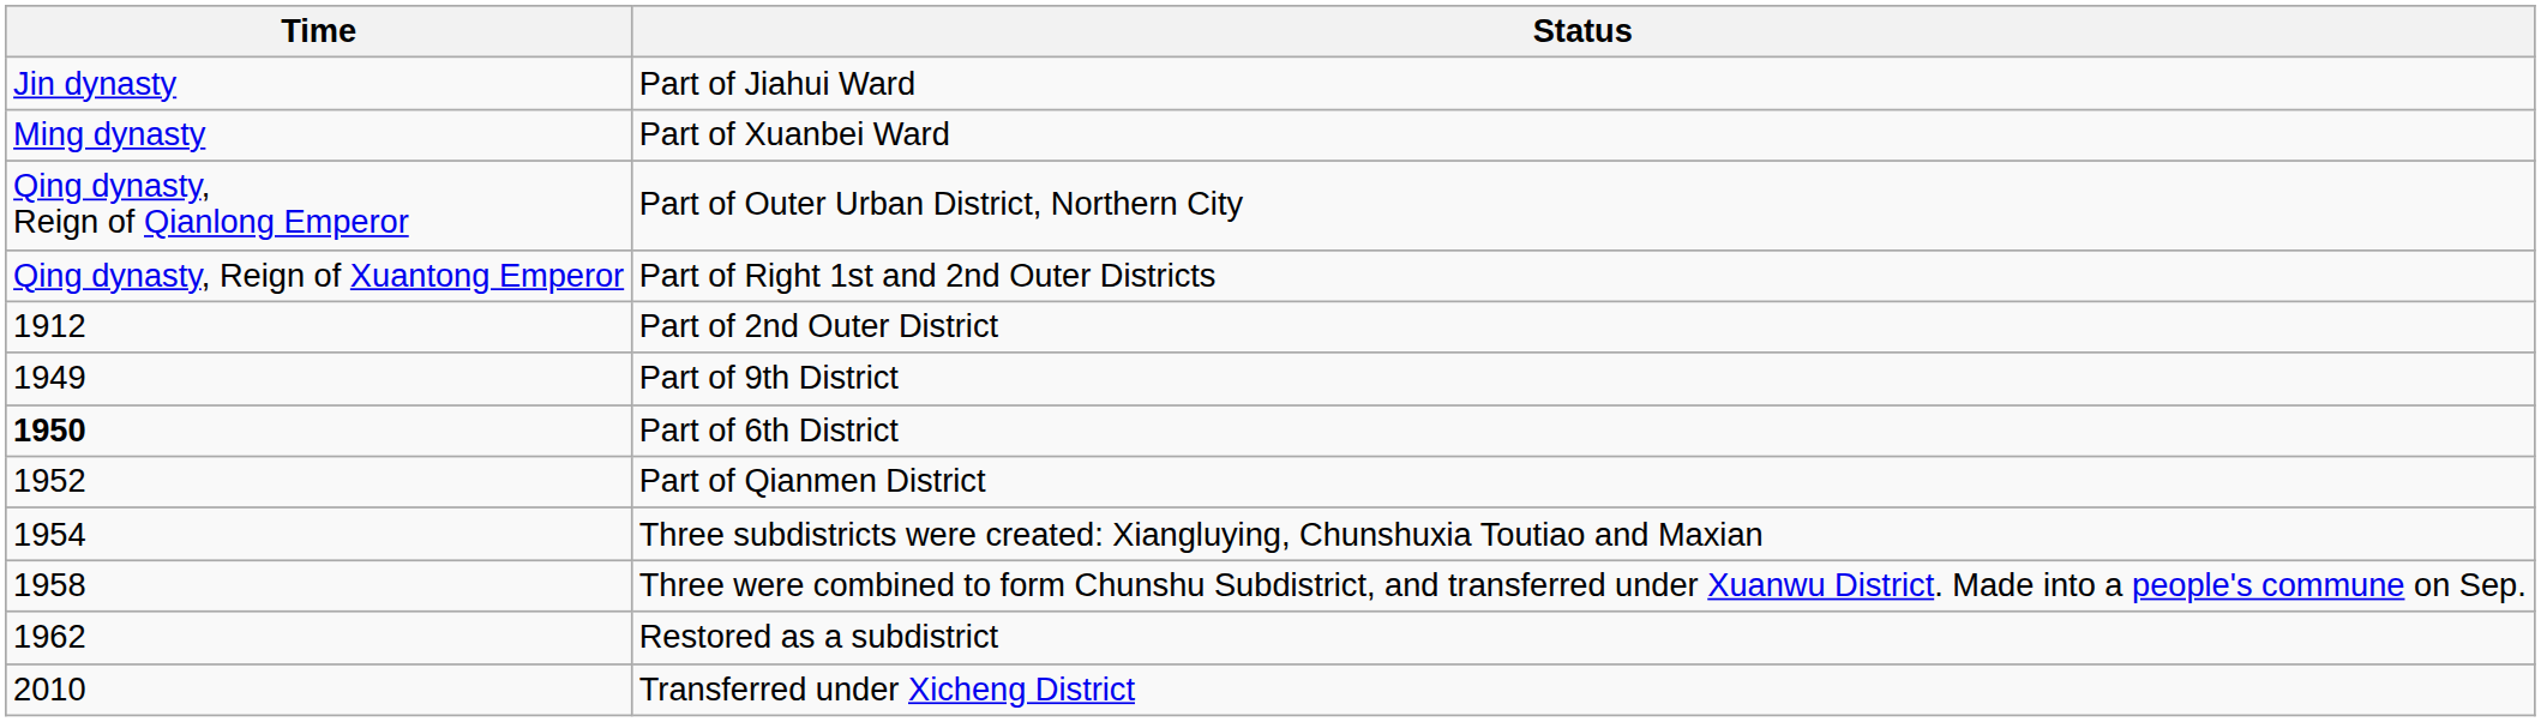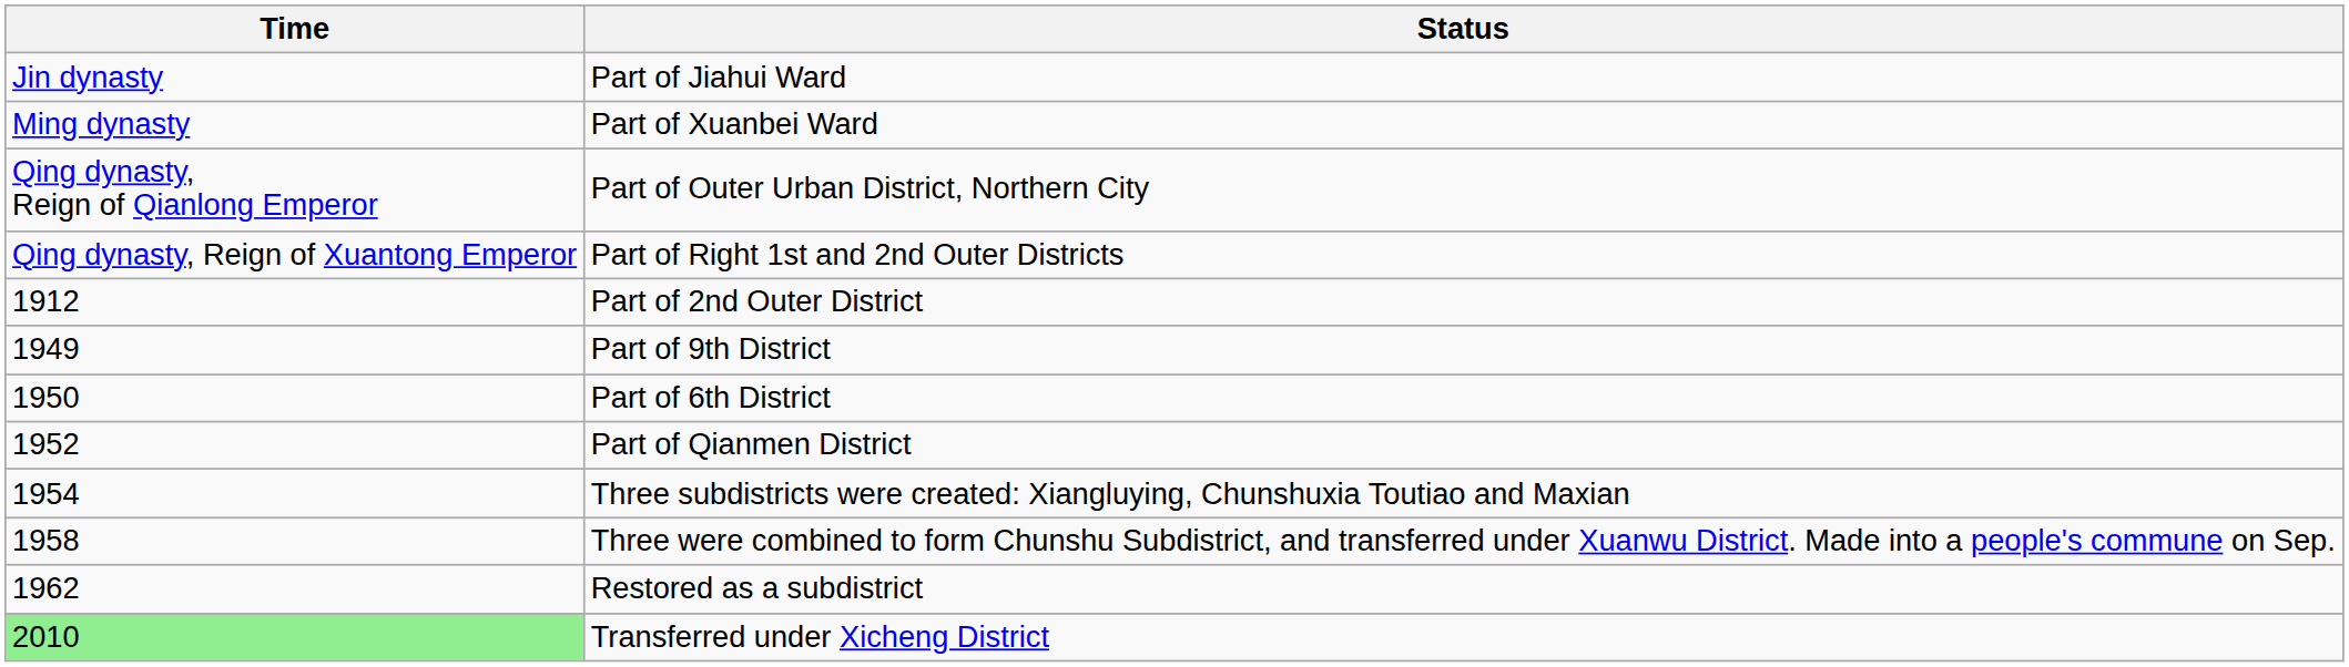Part of 6th District | Time: bold -> normal
Transferred under Xicheng District | Time: no background -> lightgreen background
